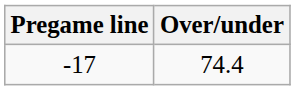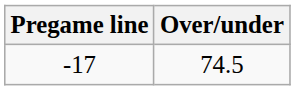-17 | Over/under: 74.4 -> 74.5
